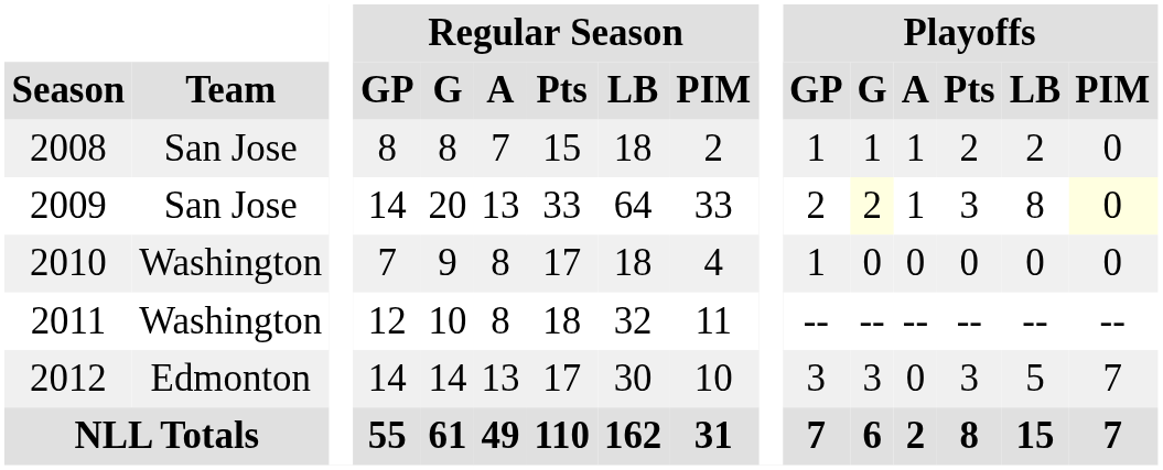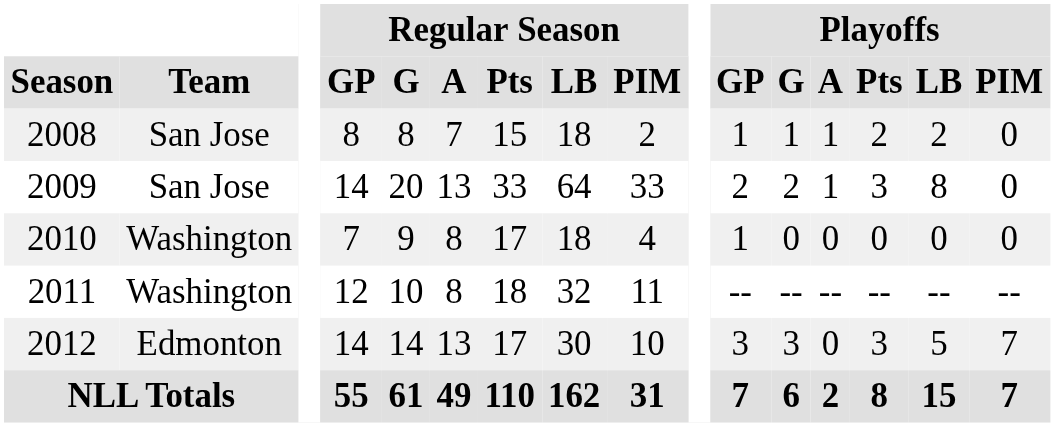2009 | Playoffs / G: lightyellow background -> no background
2009 | Playoffs / PIM: lightyellow background -> no background
